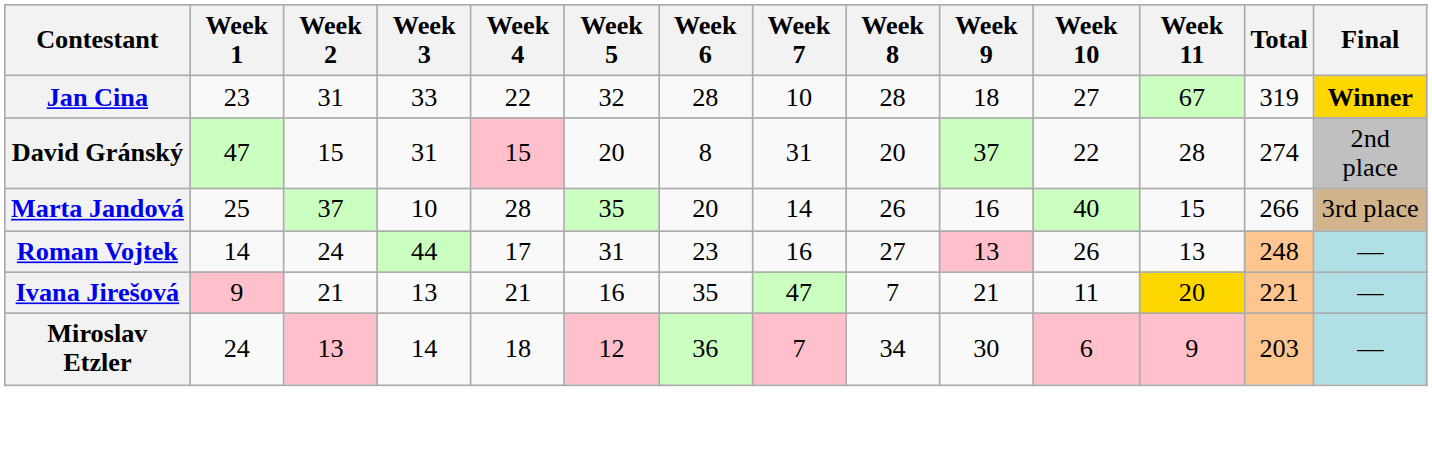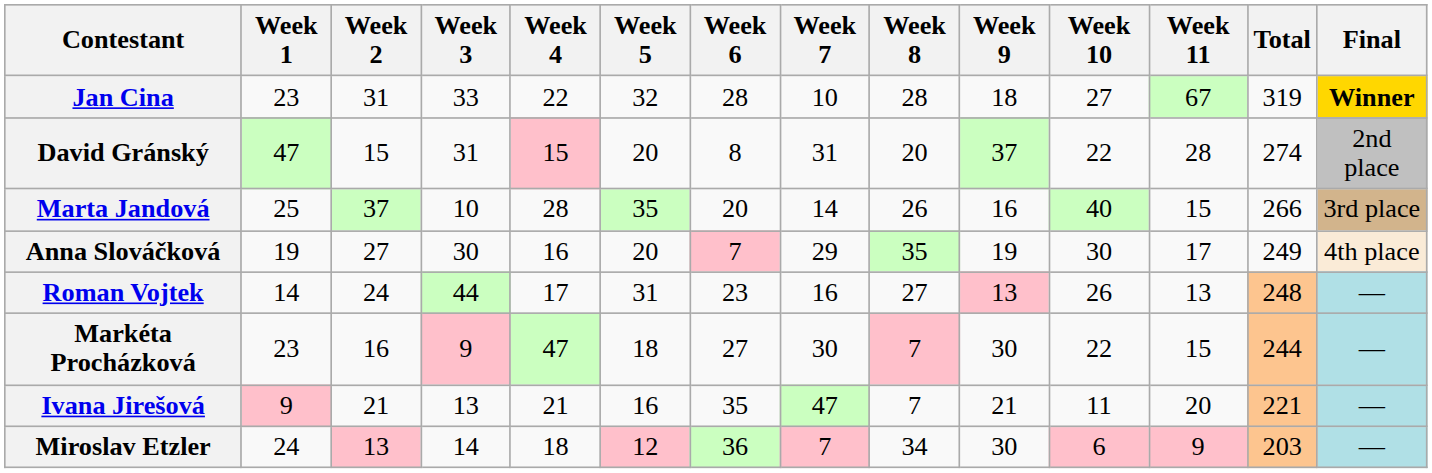+ row: Anna Slováčková | 19 | 27 | 30 | 16 | 20 | 7 | 29 | 35 | 19 | 30 | 17 | 249 | 4th place
+ row: Markéta Procházková | 23 | 16 | 9 | 47 | 18 | 27 | 30 | 7 | 30 | 22 | 15 | 244 | —
Ivana Jirešová | Week 11: gold background -> no background
